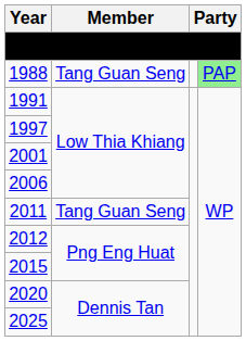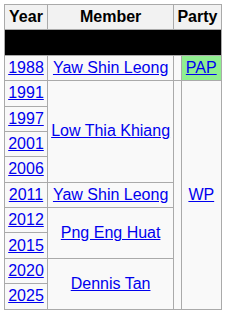1988 | Member: Tang Guan Seng -> Yaw Shin Leong
2011 | Member: Tang Guan Seng -> Yaw Shin Leong
